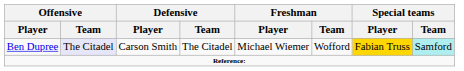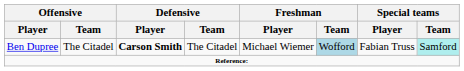Ben Dupree | Offensive / Team: lavender background -> no background
Ben Dupree | Defensive / Player: normal -> bold
Ben Dupree | Freshman / Team: no background -> lightblue background
Ben Dupree | Special teams / Player: gold background -> no background
